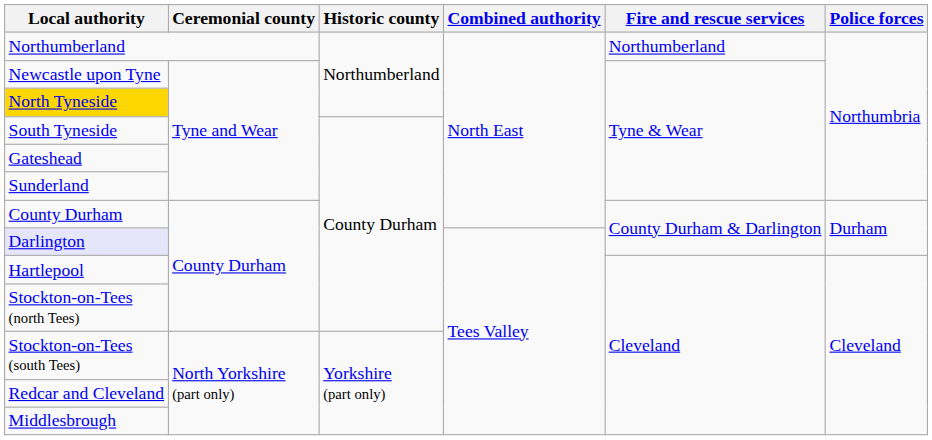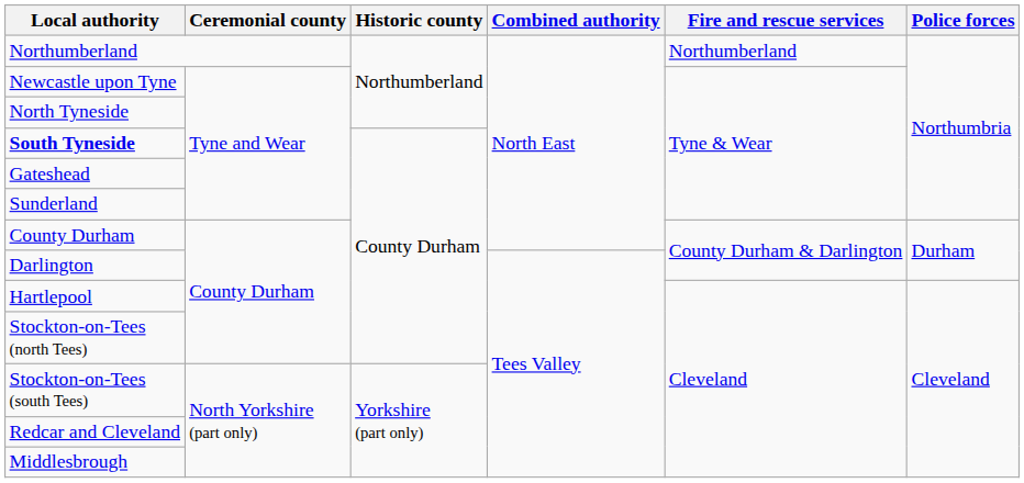North Tyneside | Local authority: gold background -> no background
South Tyneside | Local authority: normal -> bold
Darlington | Local authority: lavender background -> no background
